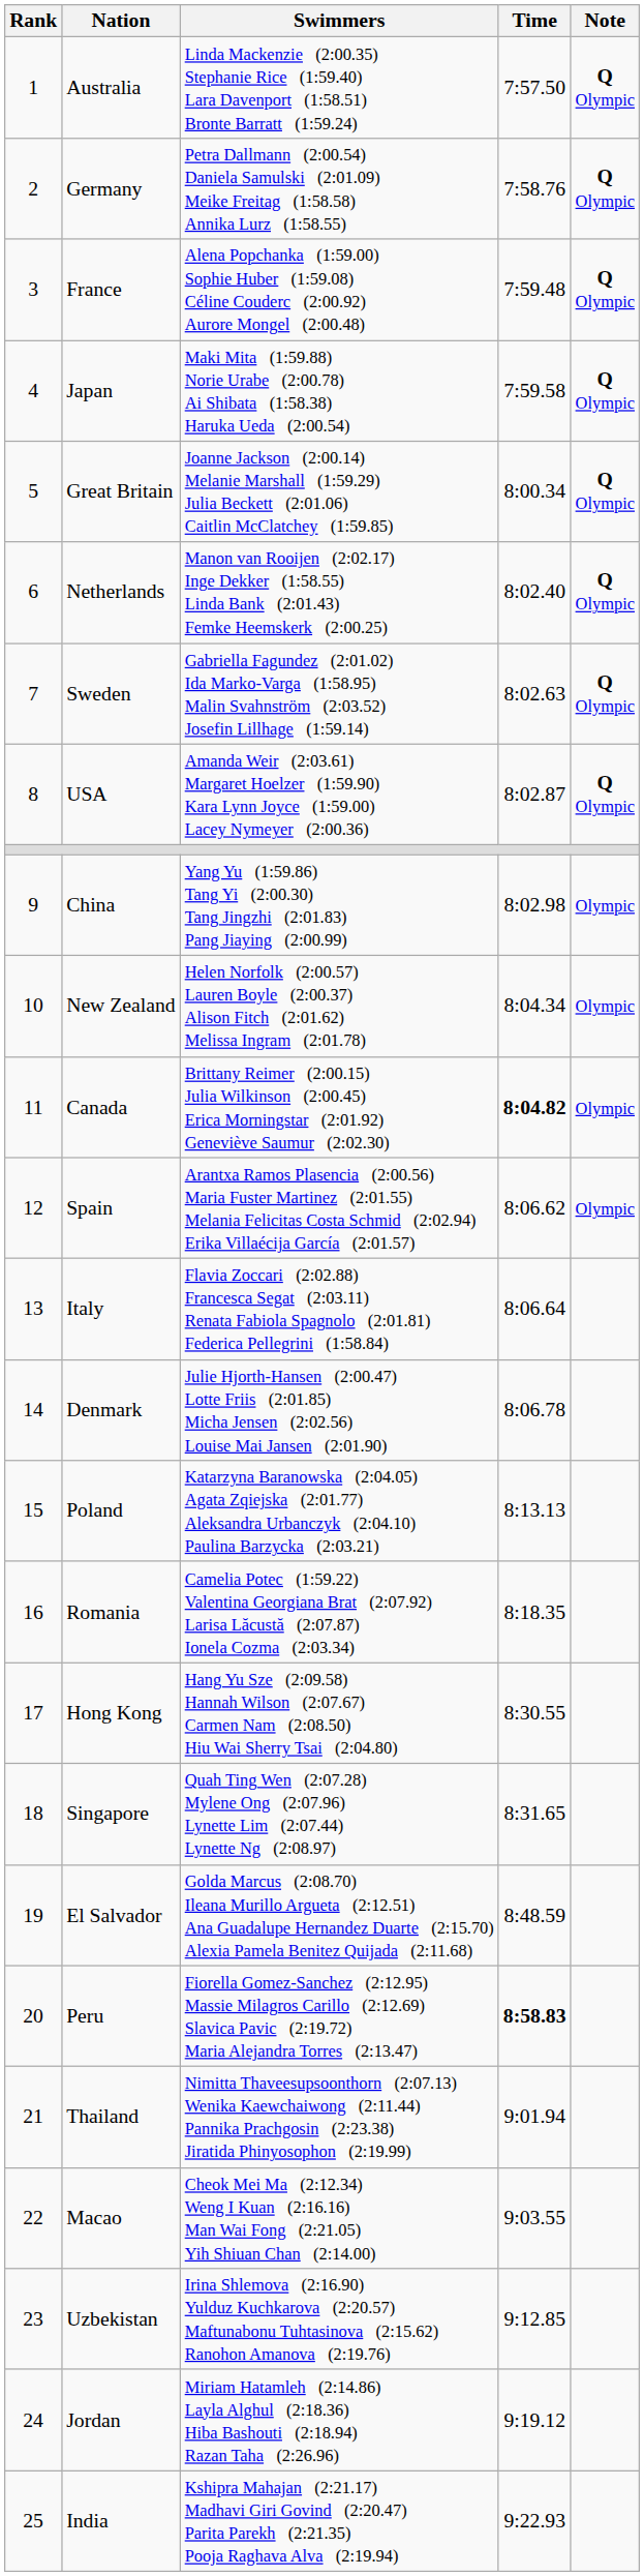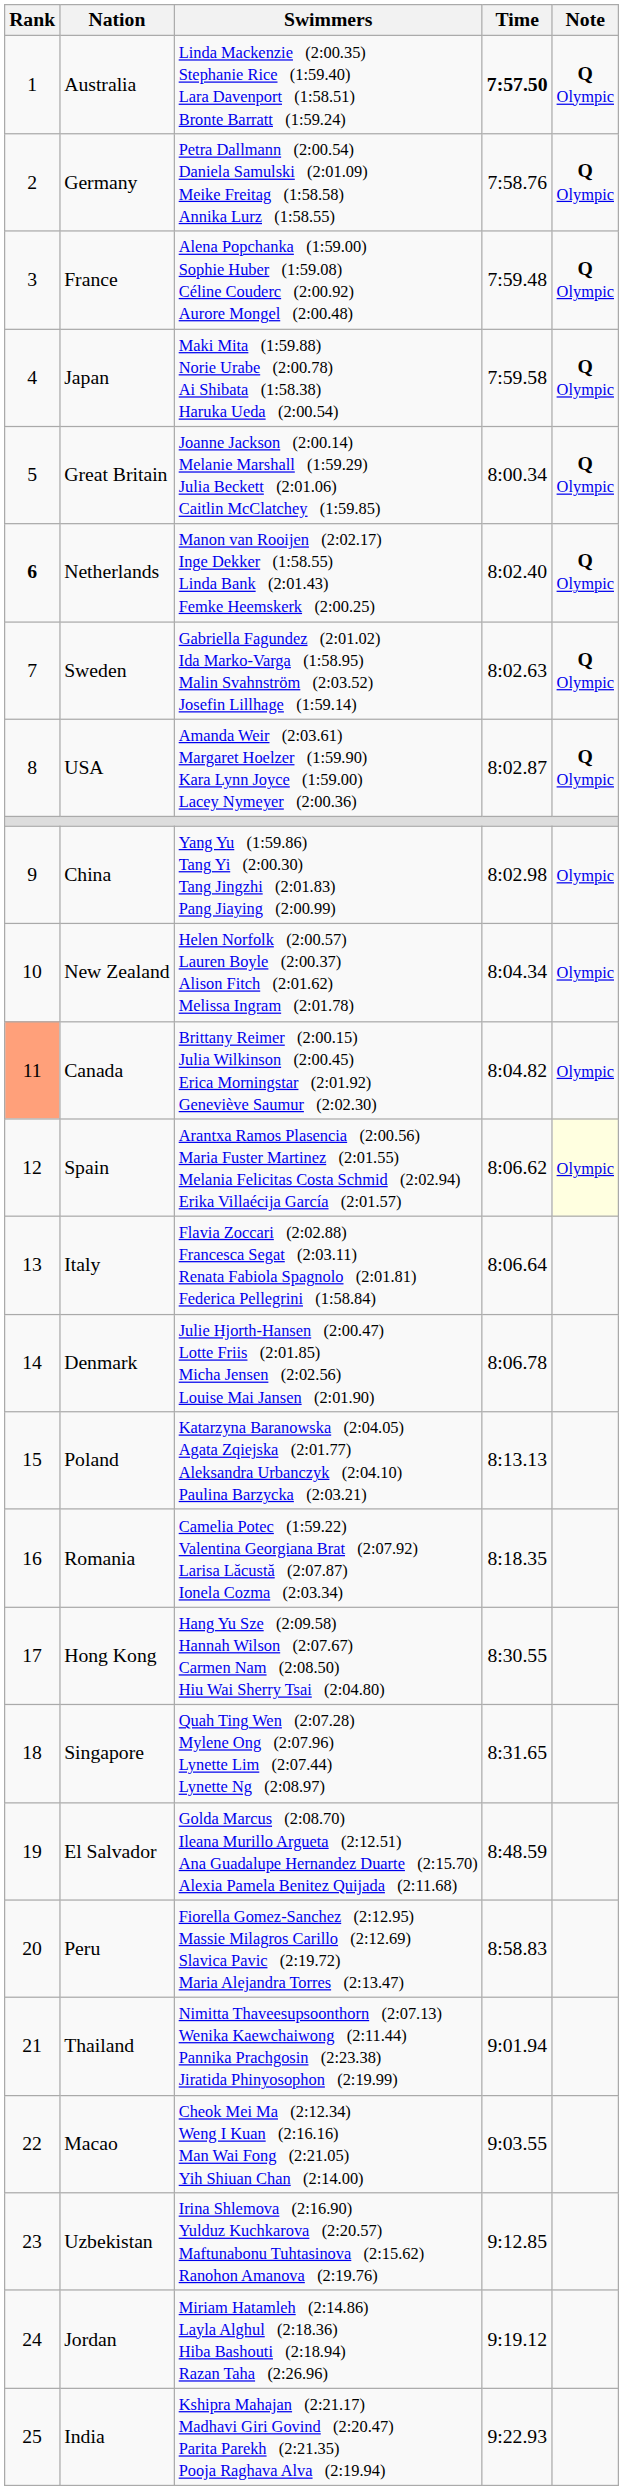Australia | Time: normal -> bold
Netherlands | Rank: normal -> bold
Canada | Rank: no background -> lightsalmon background
Canada | Time: bold -> normal
Spain | Note: no background -> lightyellow background
Peru | Time: bold -> normal
